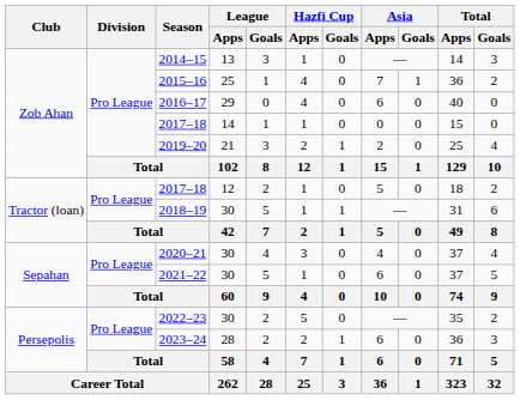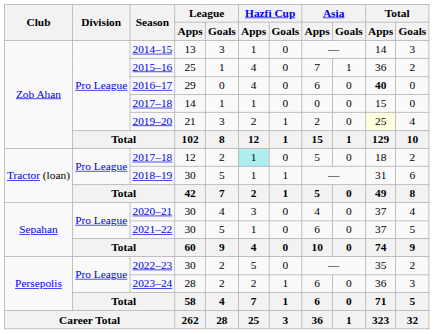2016–17 | Total / Apps: normal -> bold
2019–20 | Total / Apps: no background -> lightyellow background
2017–18 / 12 | Hazfi Cup / Apps: no background -> paleturquoise background
